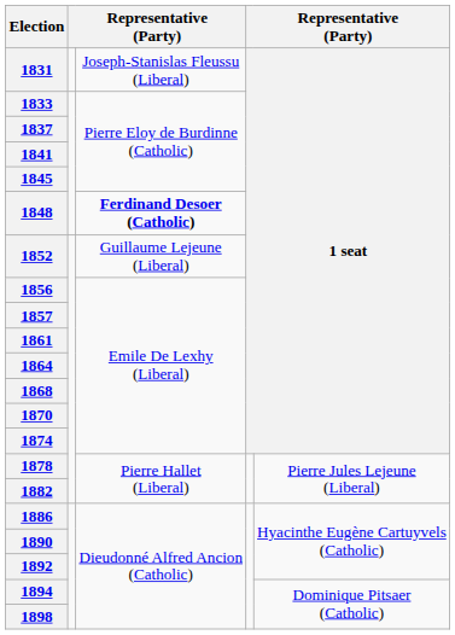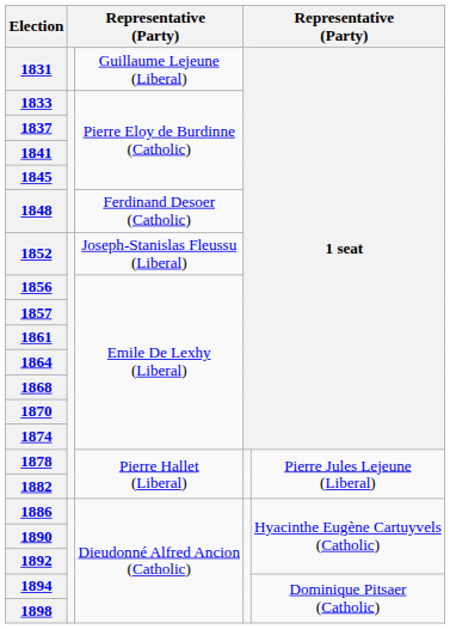1831 | column 3: Joseph-Stanislas Fleussu (Liberal) -> Guillaume Lejeune (Liberal)
1848 | column 3: bold -> normal
1852 | column 3: Guillaume Lejeune (Liberal) -> Joseph-Stanislas Fleussu (Liberal)
